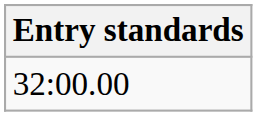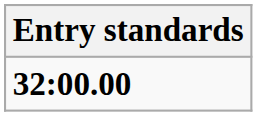row 2 | column 1: normal -> bold
